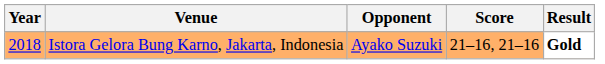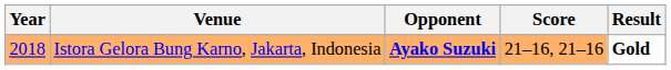Istora Gelora Bung Karno, Jakarta, Indonesia | Opponent: normal -> bold
